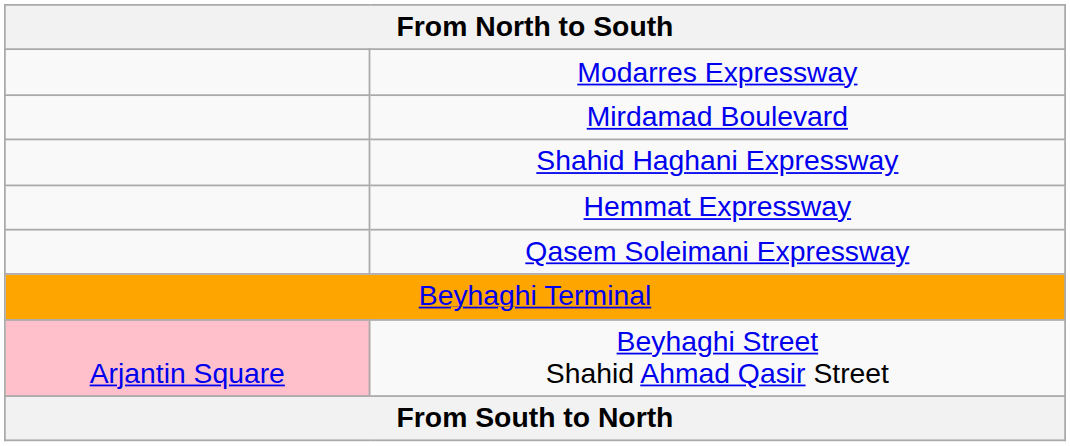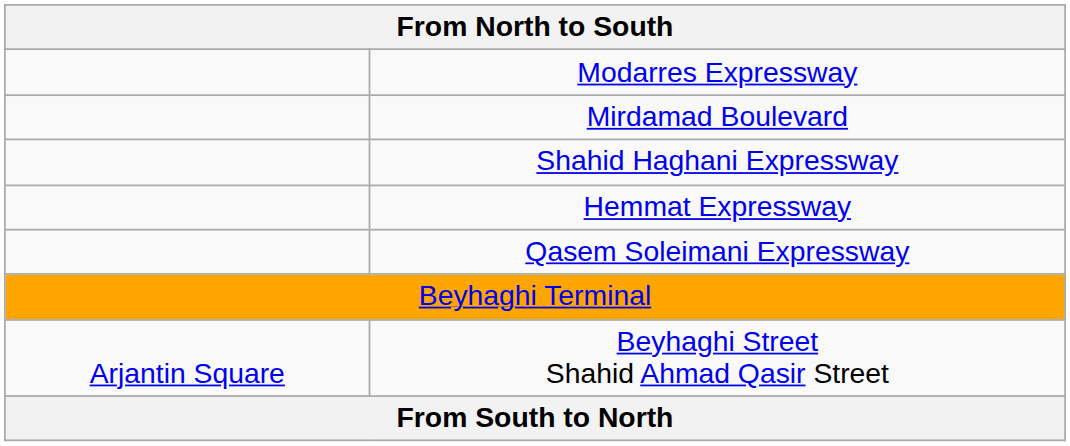Beyhaghi Street Shahid Ahmad Qasir Street | column 1: pink background -> no background
